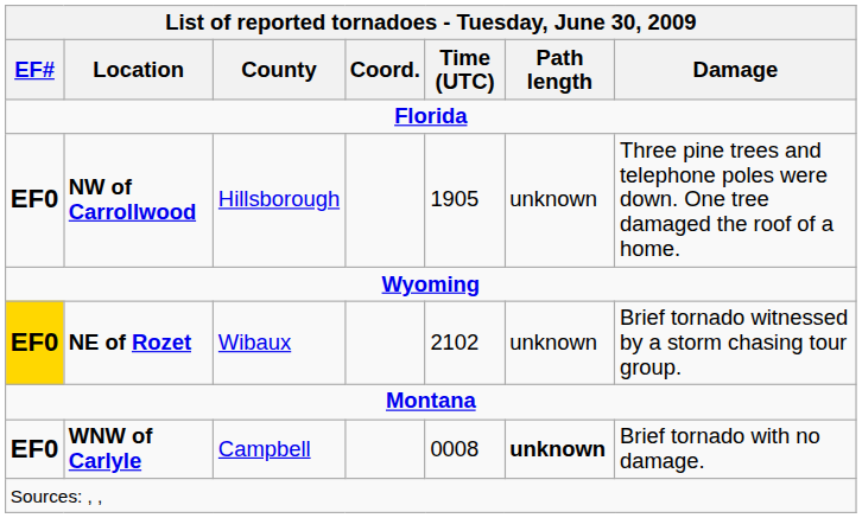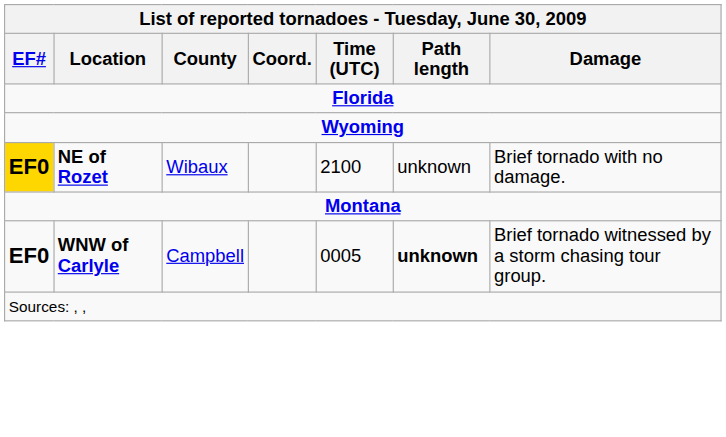- row: EF0 | NW of Carrollwood | Hillsborough | 1905 | unknown | Three pine trees and telephone poles were down. One tree damaged the roof of a home.
NE of Rozet | Time (UTC): 2102 -> 2100
NE of Rozet | Damage: Brief tornado witnessed by a storm chasing tour group. -> Brief tornado with no damage.
WNW of Carlyle | Time (UTC): 0008 -> 0005
WNW of Carlyle | Damage: Brief tornado with no damage. -> Brief tornado witnessed by a storm chasing tour group.
